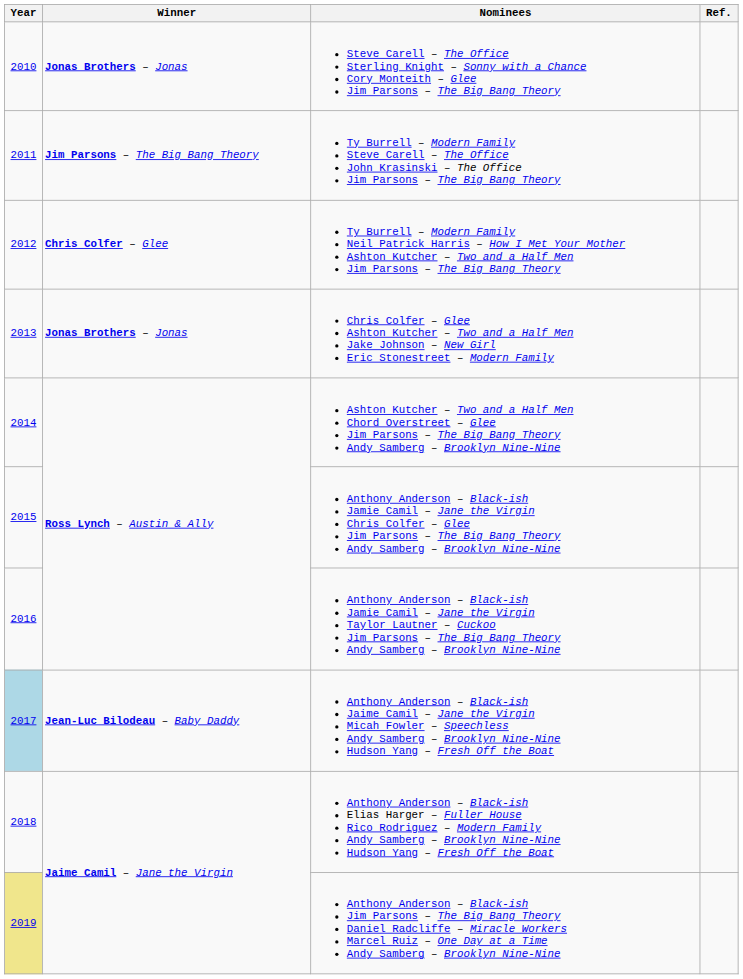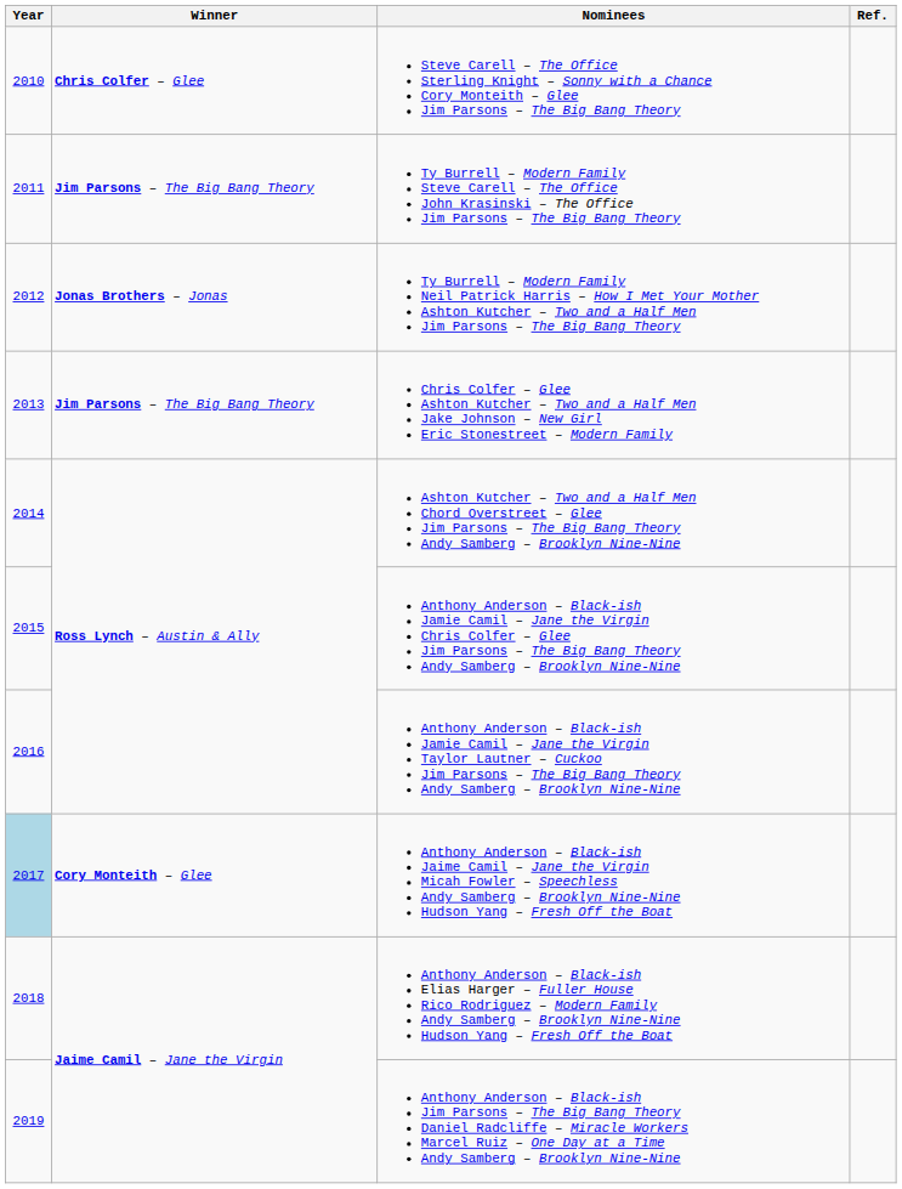row 2 | Winner: Jonas Brothers – Jonas -> Chris Colfer – Glee
row 4 | Winner: Chris Colfer – Glee -> Jonas Brothers – Jonas
row 5 | Winner: Jonas Brothers – Jonas -> Jim Parsons – The Big Bang Theory
row 9 | Winner: Jean-Luc Bilodeau – Baby Daddy -> Cory Monteith – Glee
row 11 | Year: khaki background -> no background
